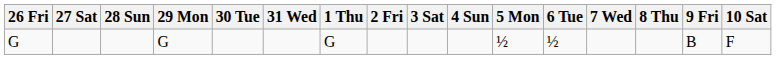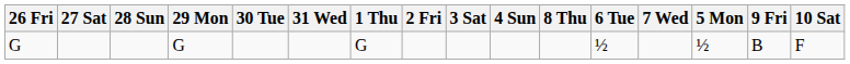columns swapped: 5 Mon <-> 8 Thu
